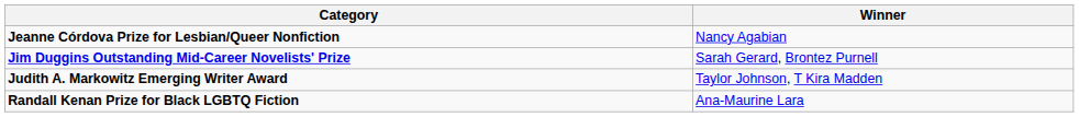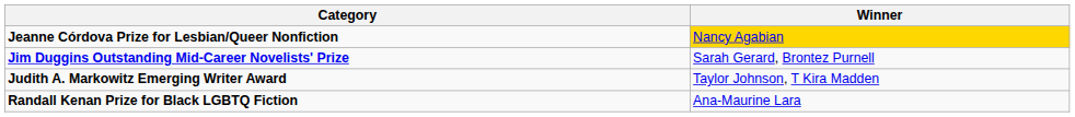Jeanne Córdova Prize for Lesbian/Queer Nonfiction | Winner: no background -> gold background
